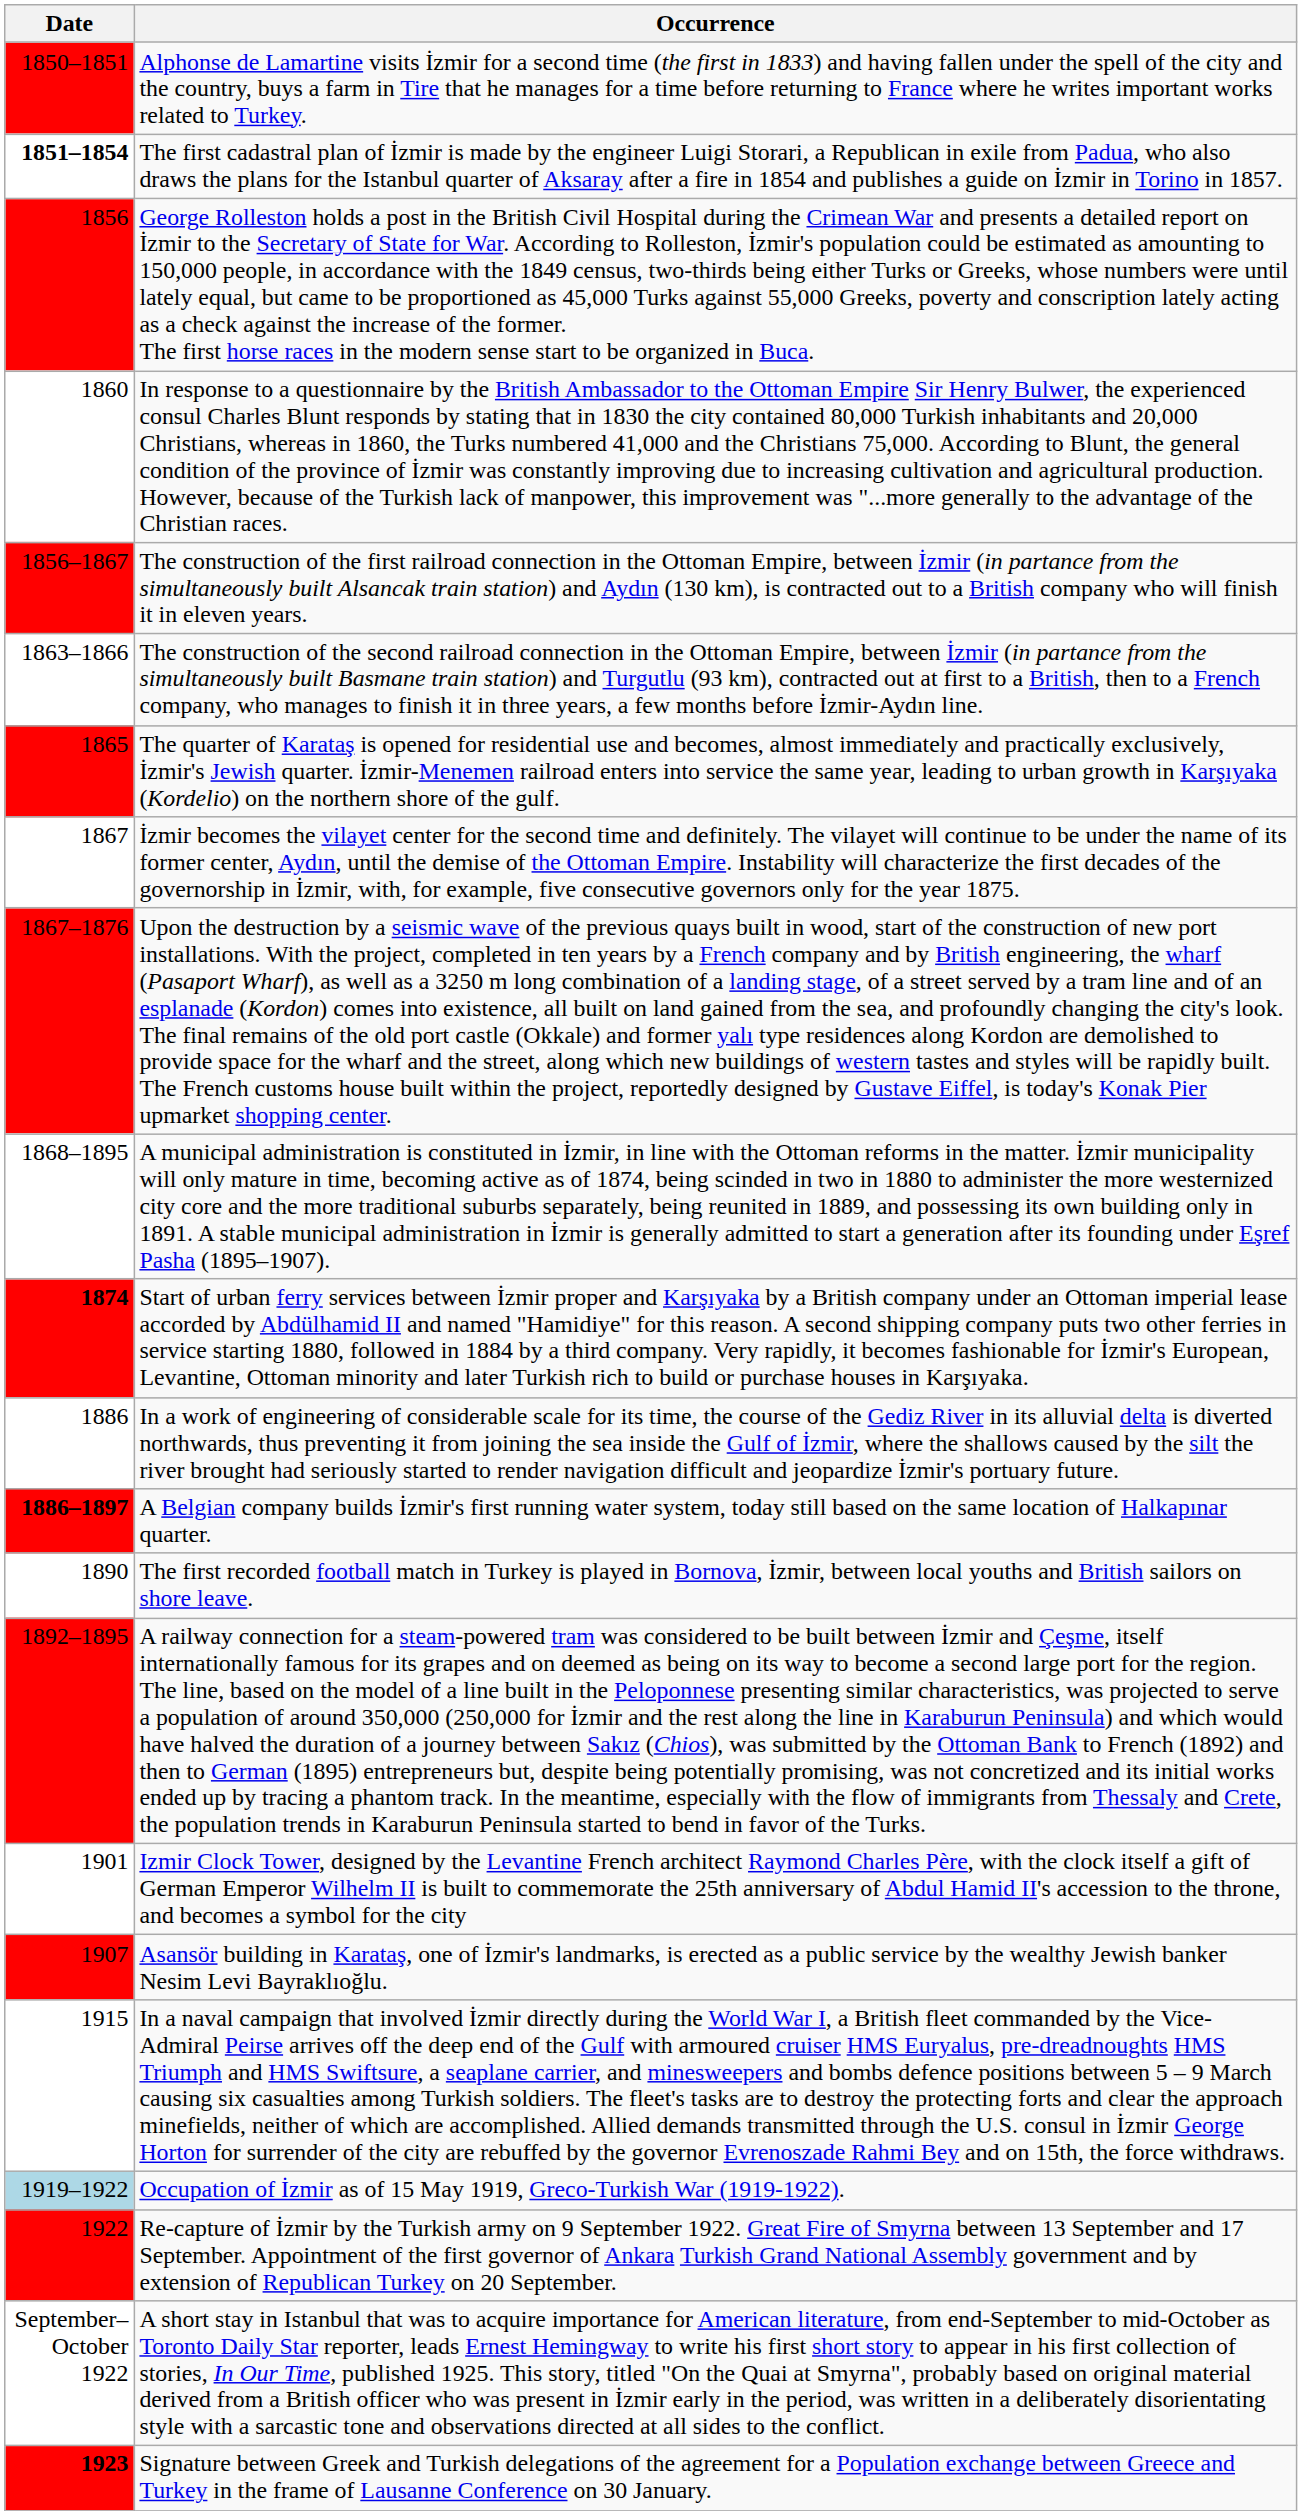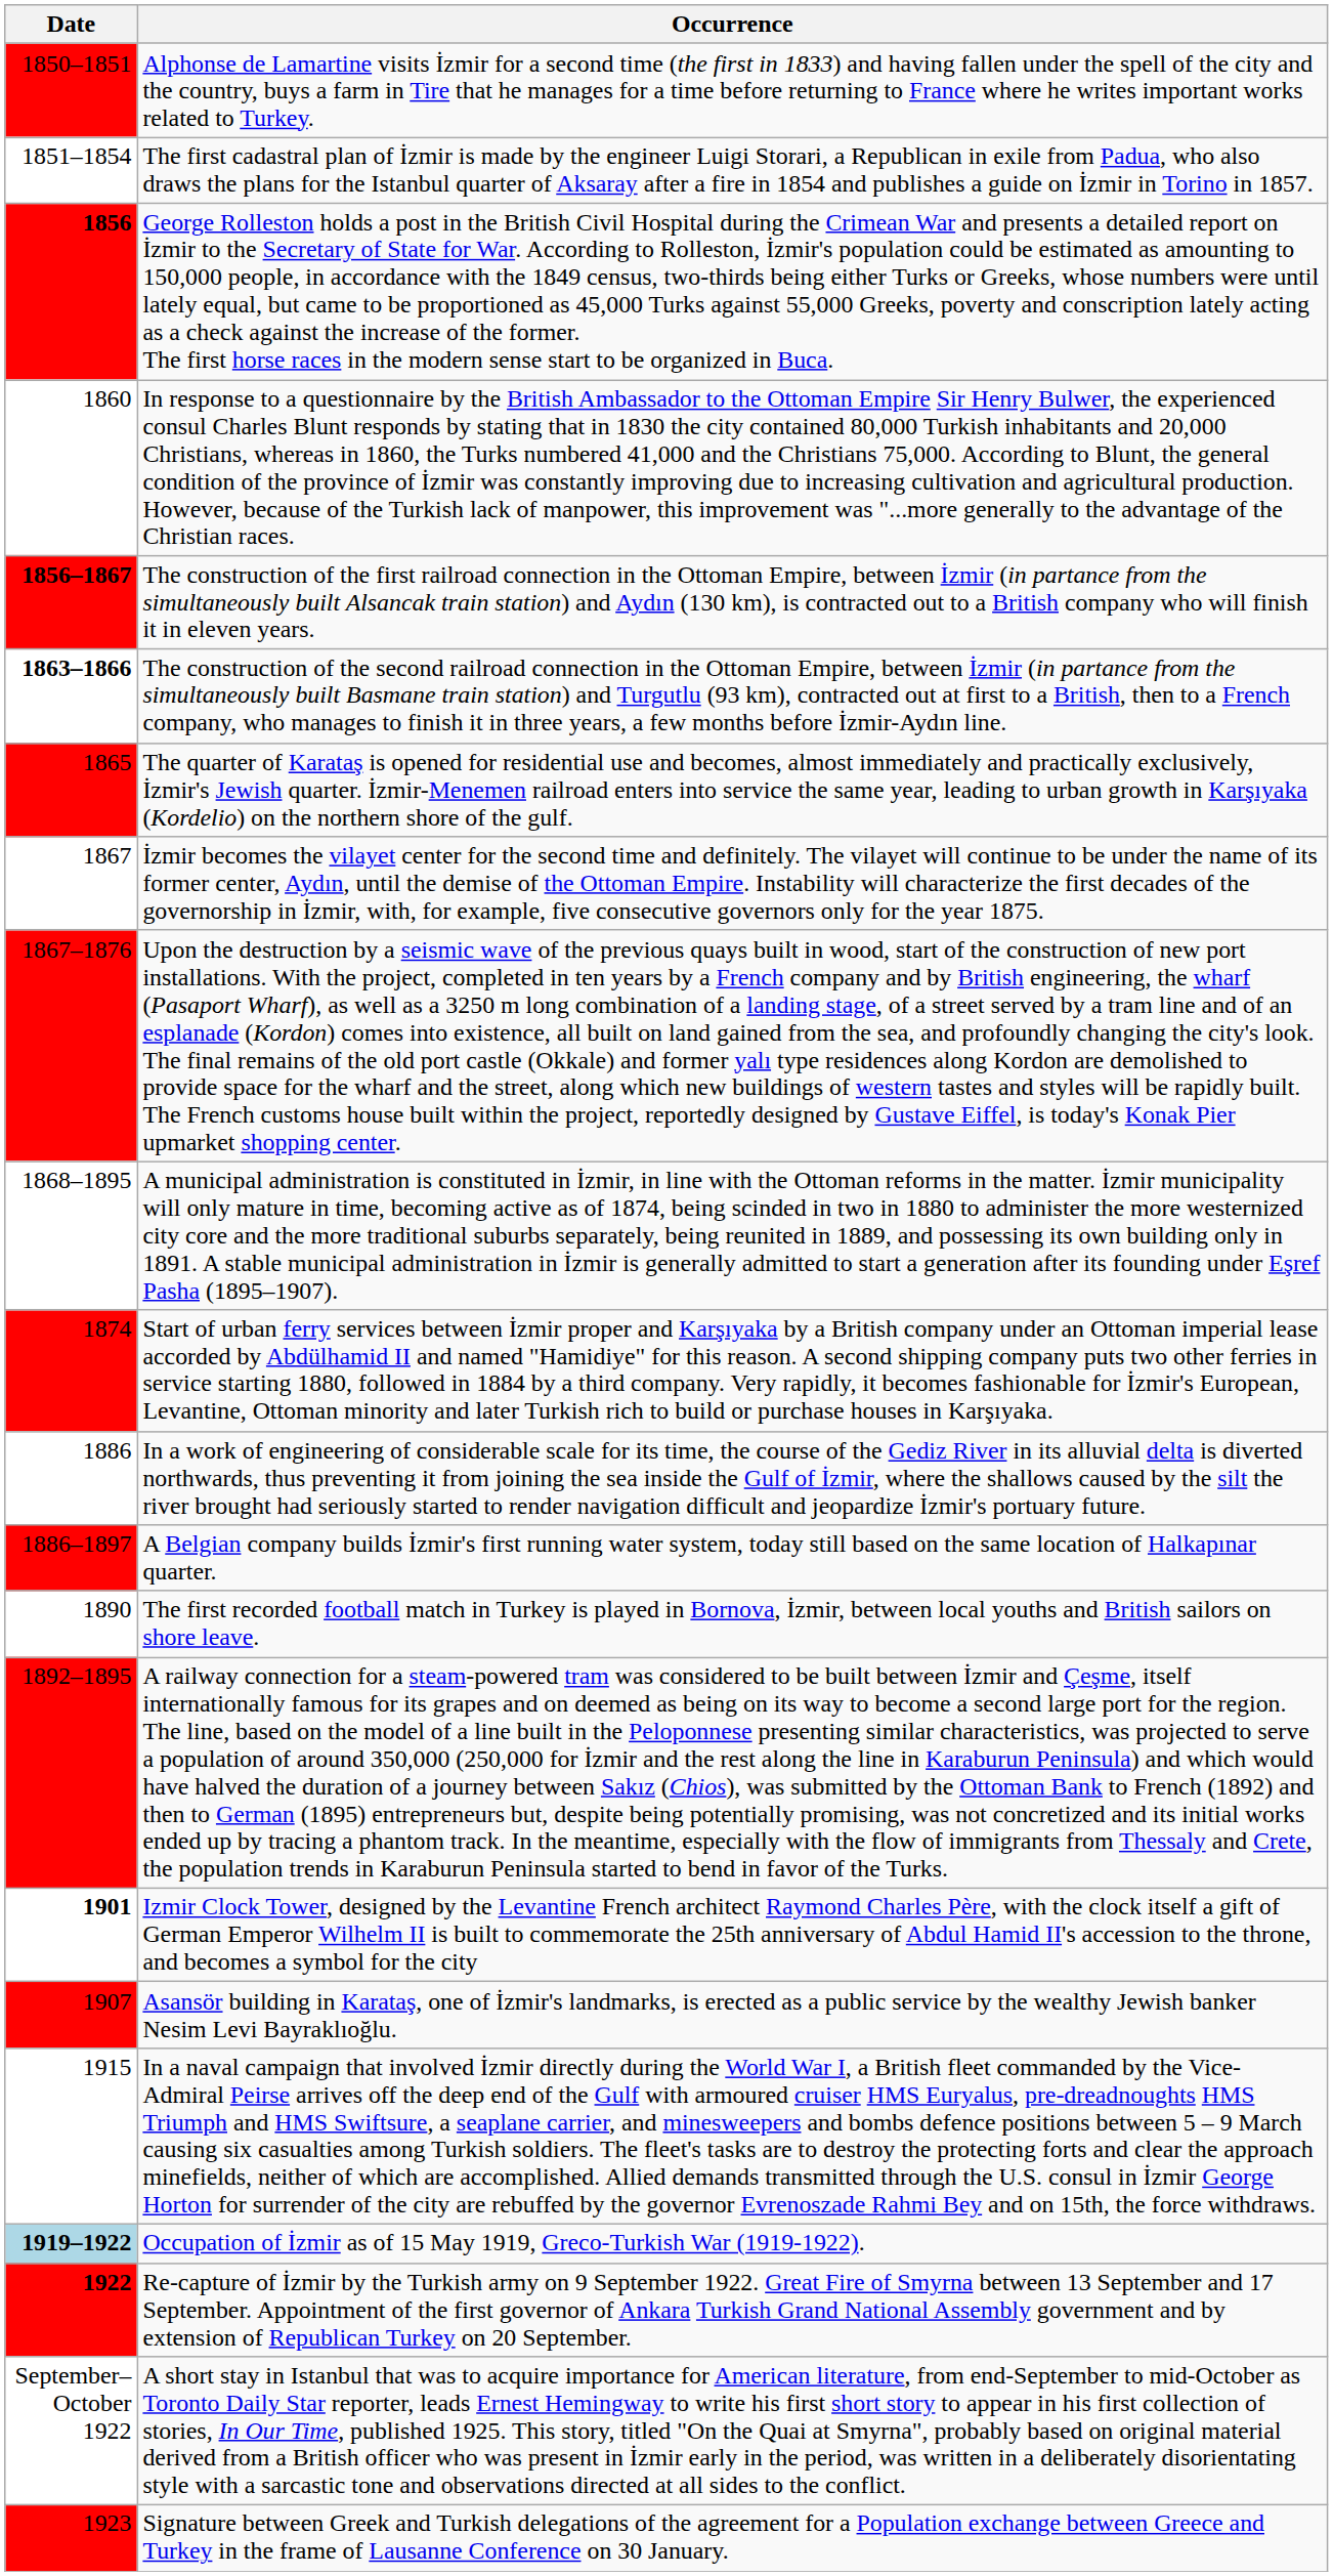row 3 | Date: bold -> normal
row 4 | Date: normal -> bold
row 6 | Date: normal -> bold
row 7 | Date: normal -> bold
row 12 | Date: bold -> normal
row 14 | Date: bold -> normal
row 17 | Date: normal -> bold
row 20 | Date: normal -> bold
row 21 | Date: normal -> bold
row 23 | Date: bold -> normal
